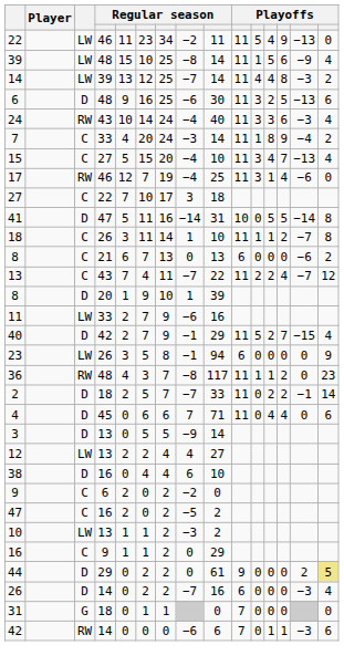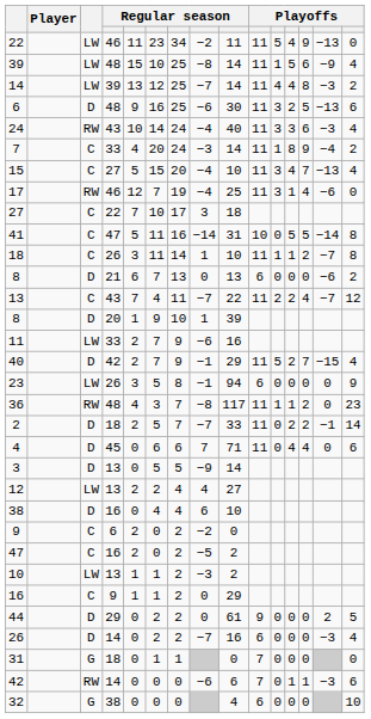41 | column 3: D -> C
8 / 21 | column 3: C -> D
44 | column 15: khaki background -> no background
+ row: 32 | G | 38 | 0 | 0 | 0 | 4 | 6 | 0 | 0 | 0 | 10
